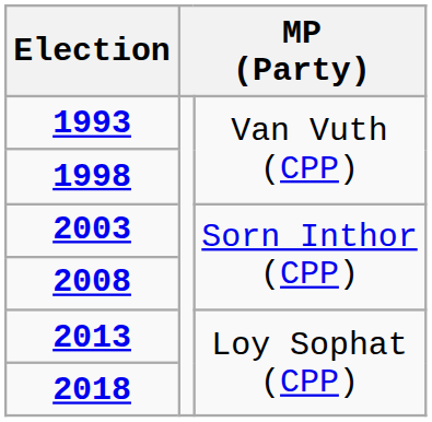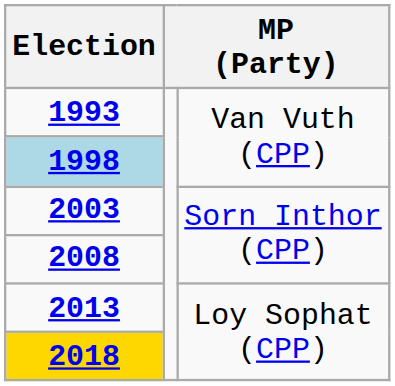1998 | Election: no background -> lightblue background
2018 | Election: no background -> gold background
